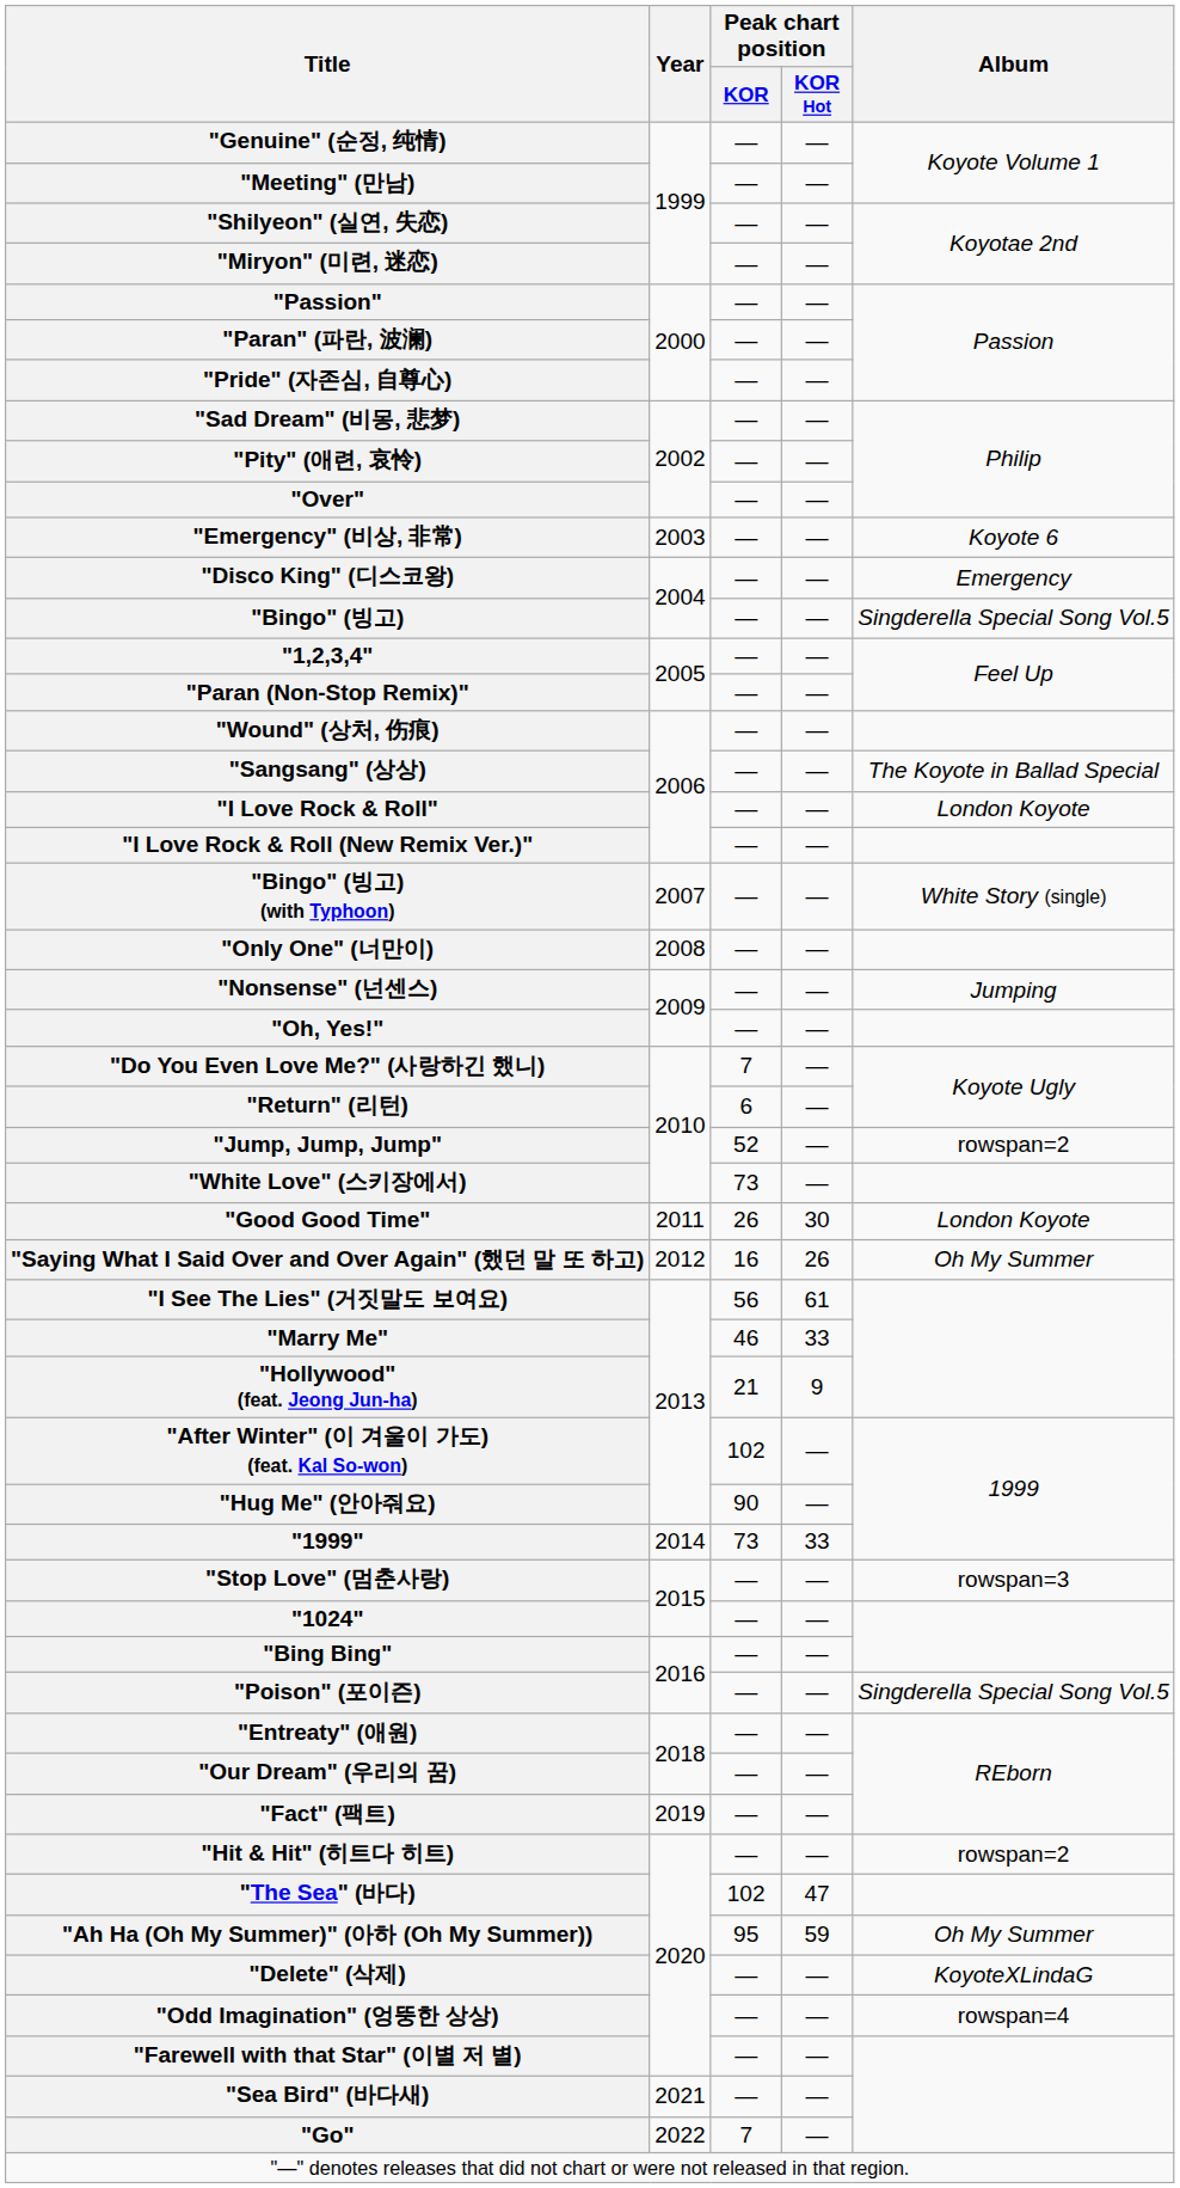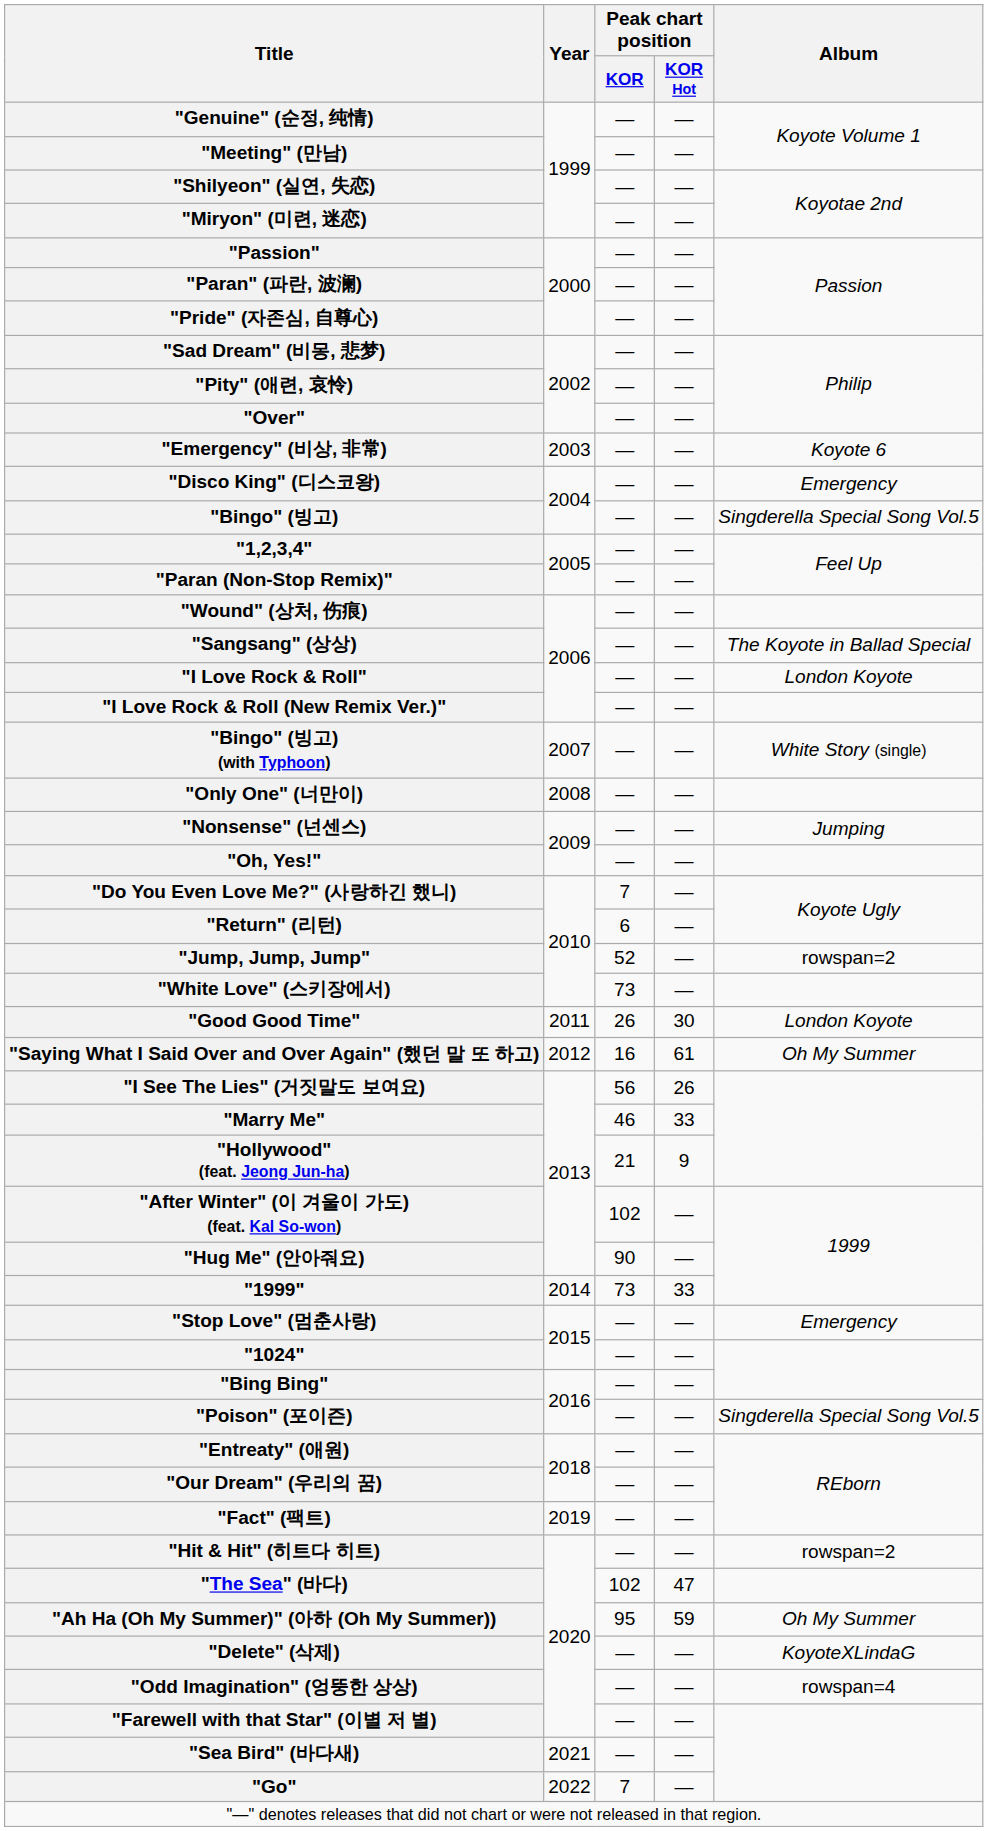"Saying What I Said Over and Over Again" (했던 말 또 하고) | Peak chart position / KOR Hot: 26 -> 61
"I See The Lies" (거짓말도 보여요) | Peak chart position / KOR Hot: 61 -> 26
"Stop Love" (멈춘사랑) | Album: rowspan=3 -> Emergency
